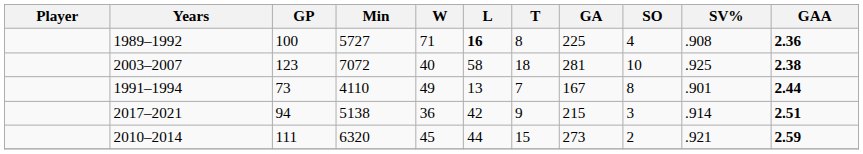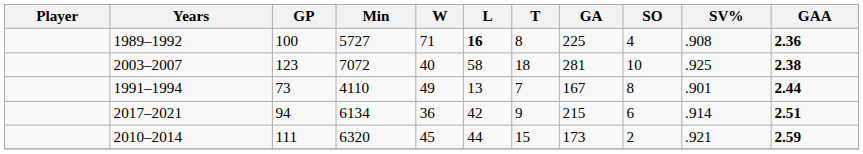2017–2021 | Min: 5138 -> 6134
2017–2021 | SO: 3 -> 6
2010–2014 | GA: 273 -> 173
